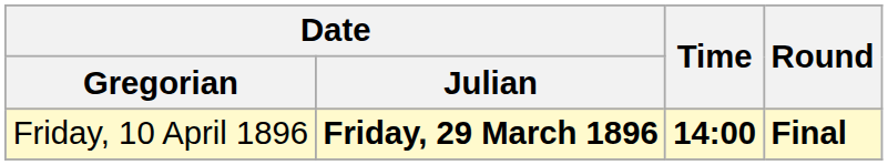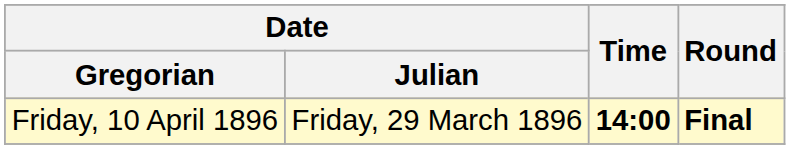Friday, 10 April 1896 | Date / Julian: bold -> normal
